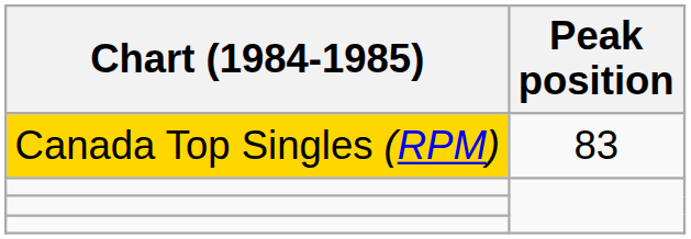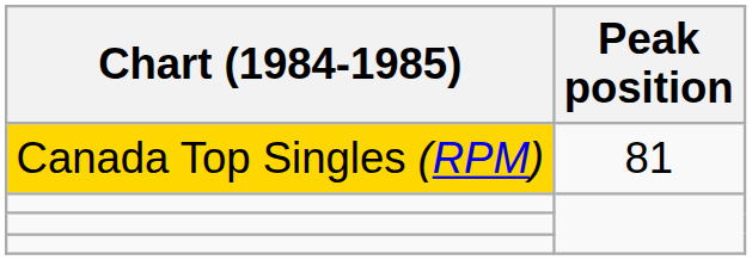row 2 | Peak position: 83 -> 81
